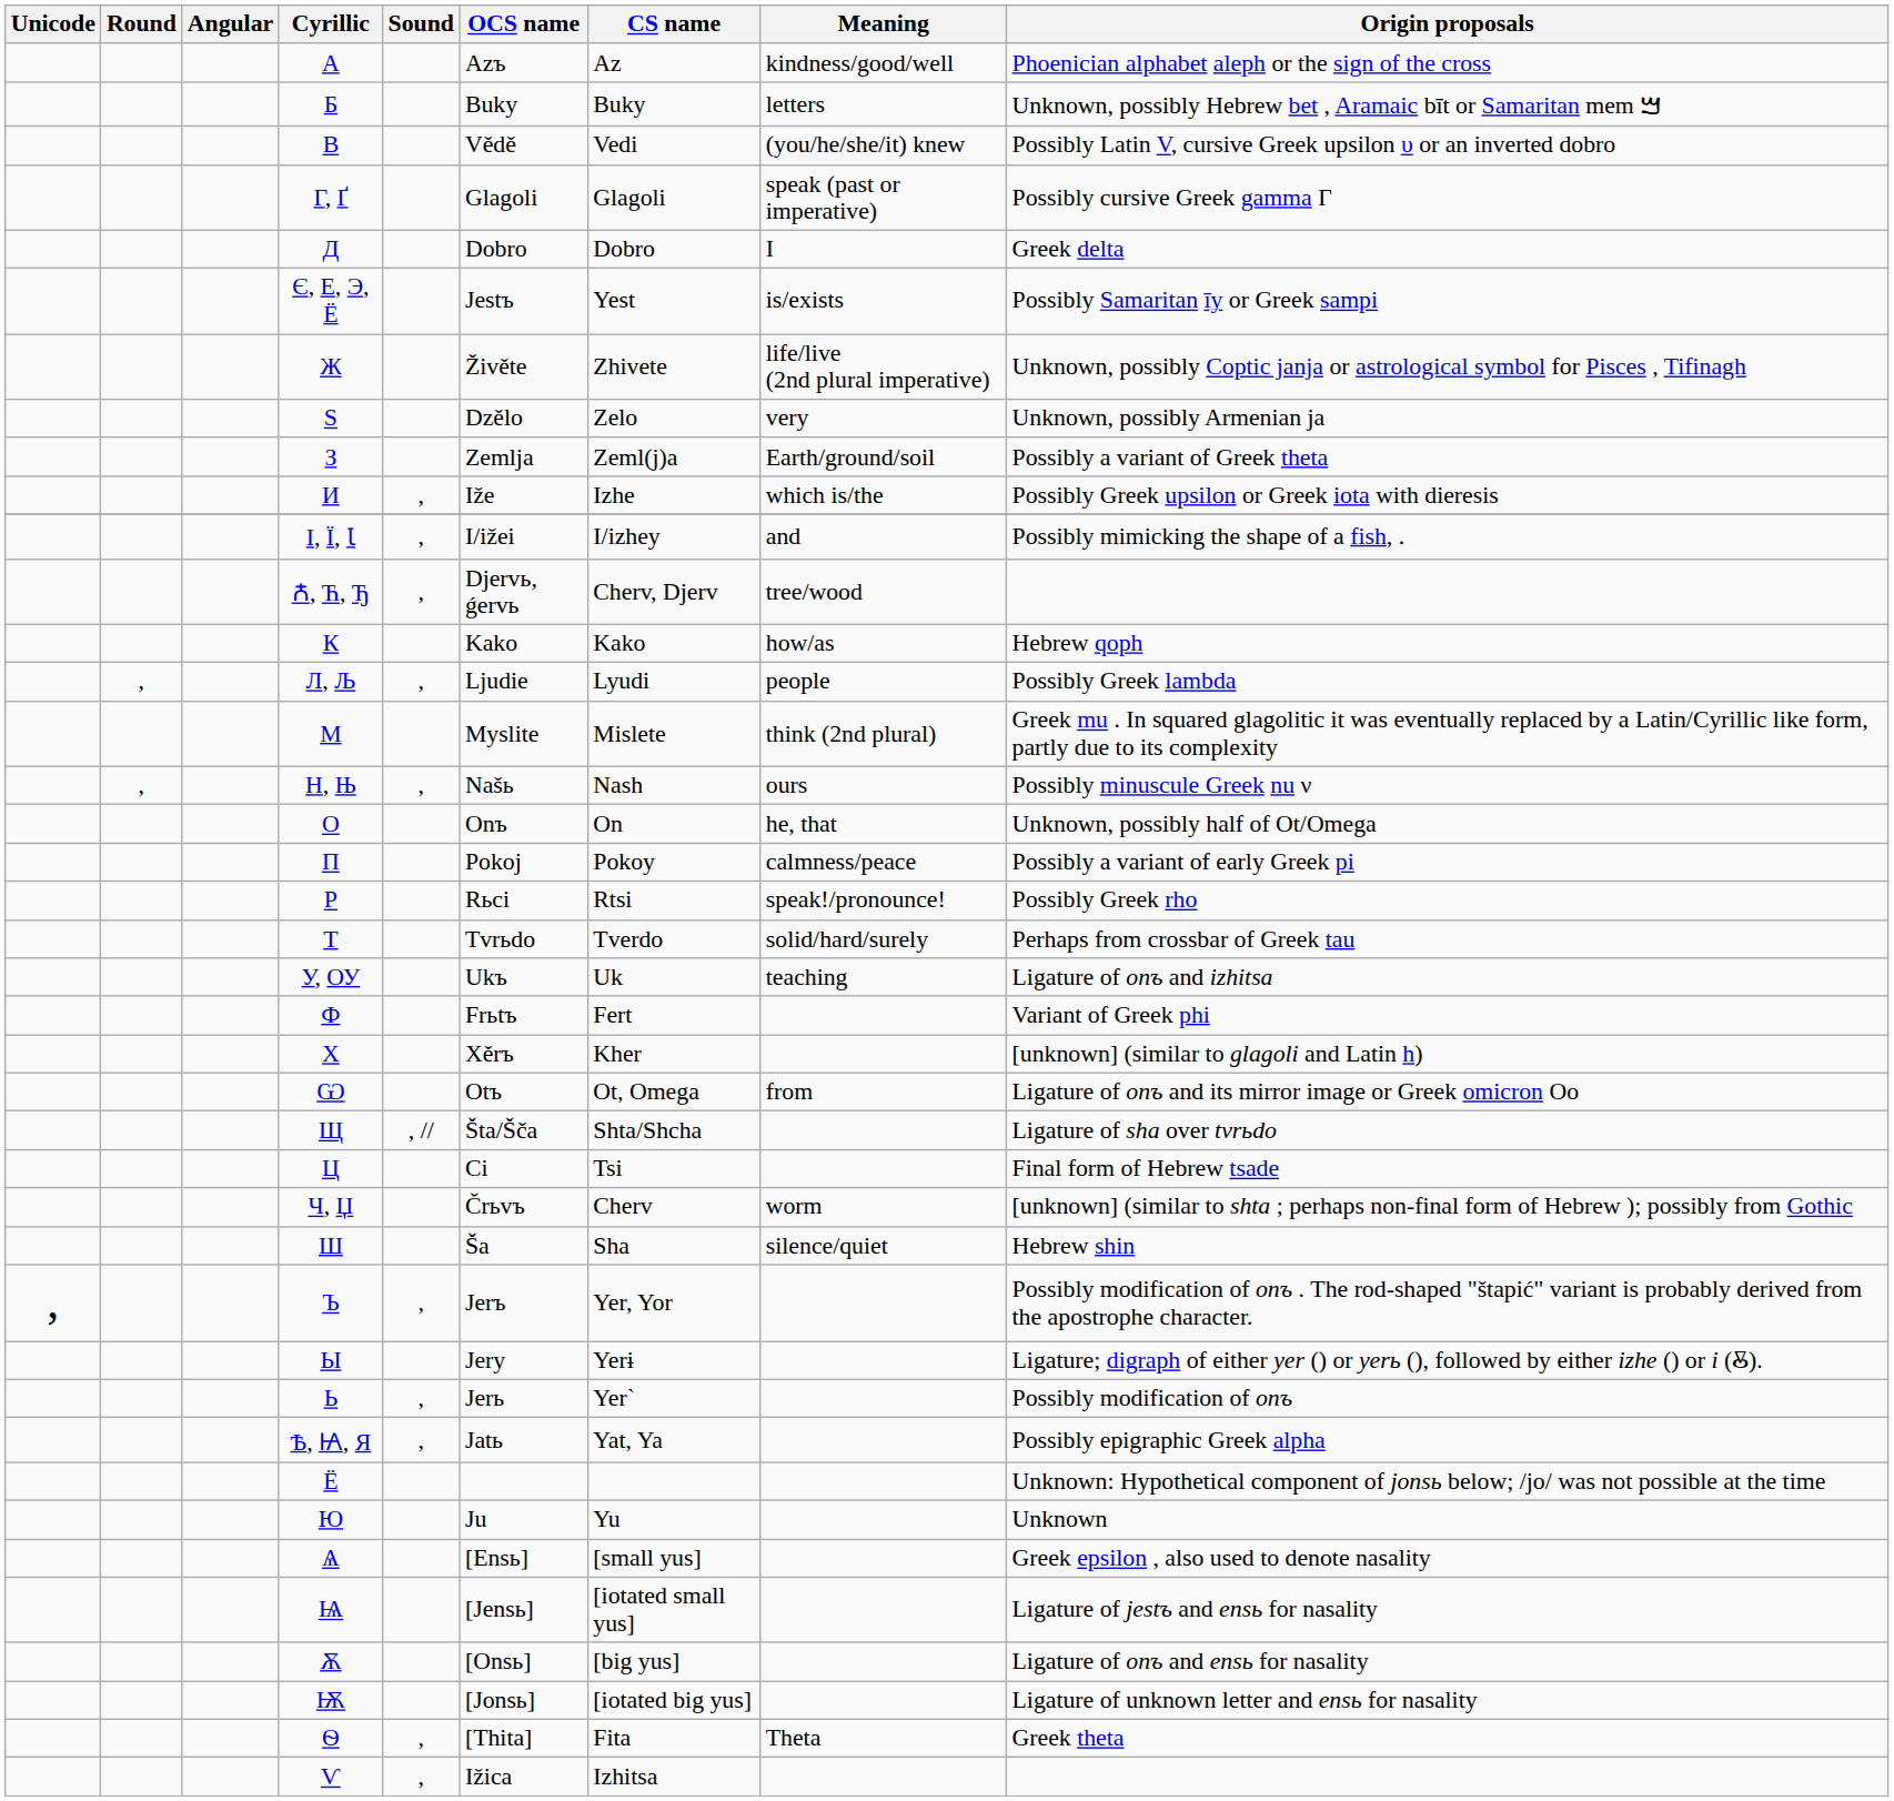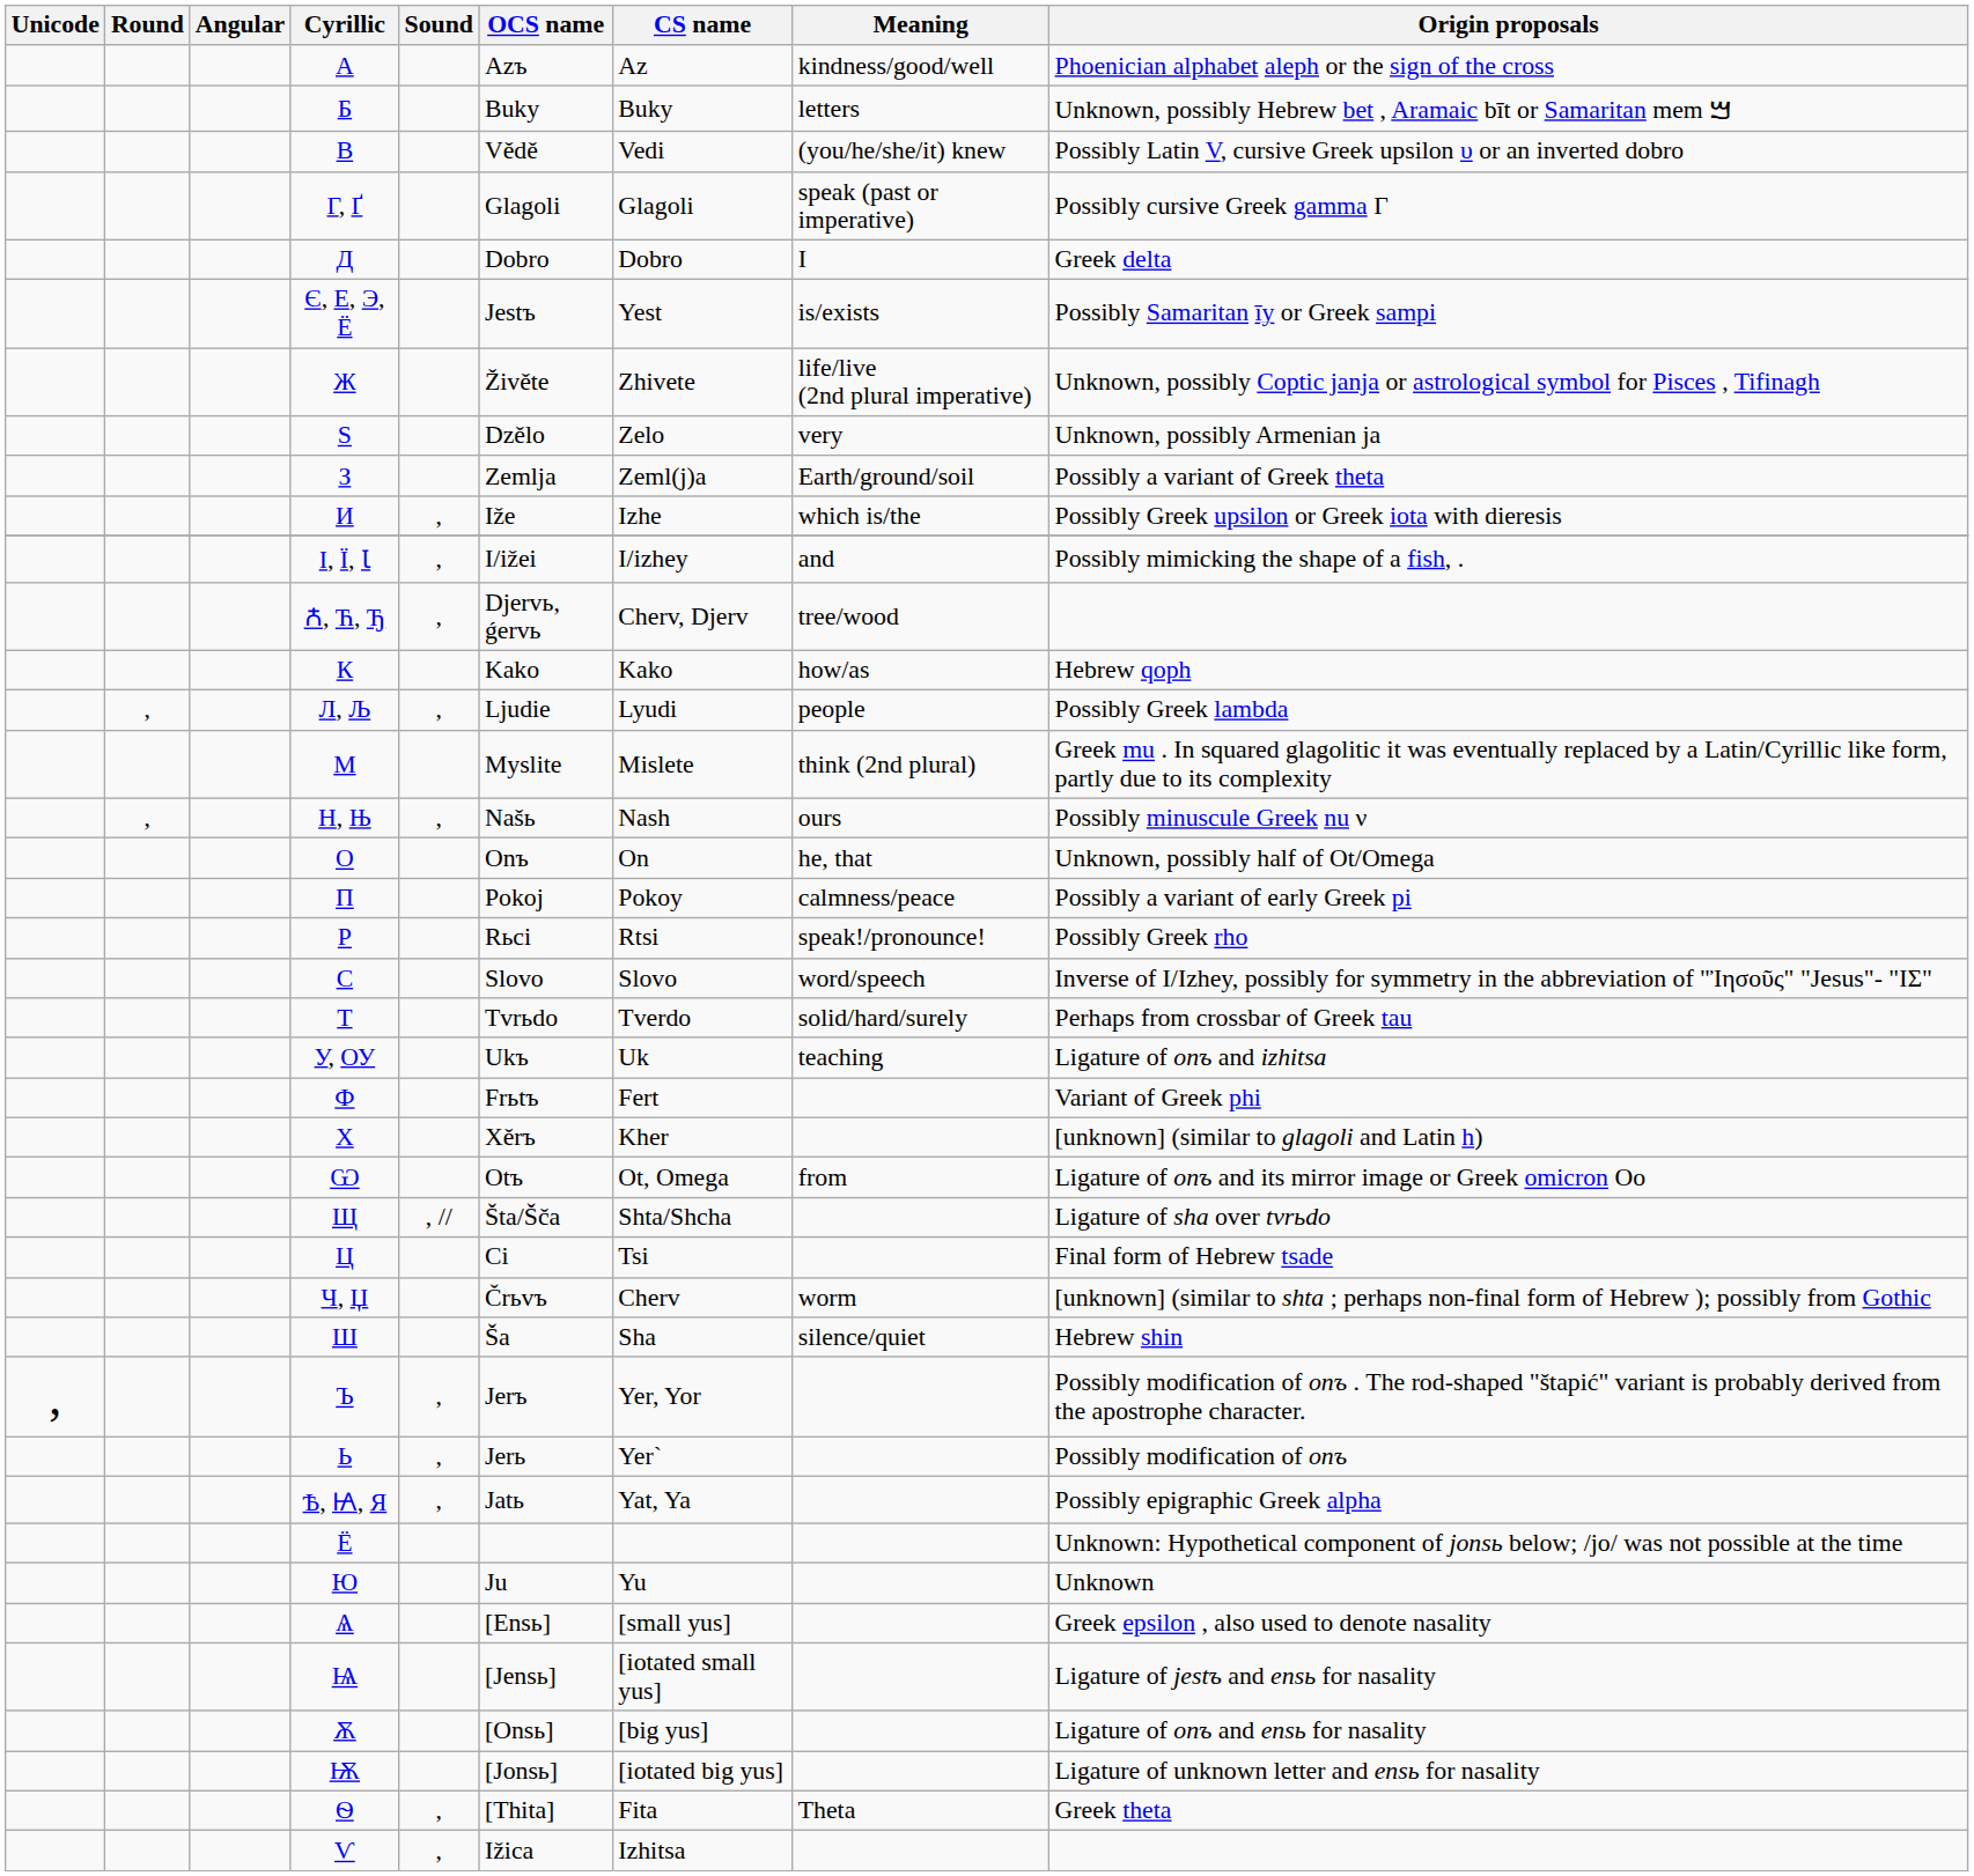+ row: С | Slovo | Slovo | word/speech | Inverse of I/Izhey, possibly for symmetry in the abbreviation of "Ἰησοῦς" "Jesus"- "ΙΣ"
- row: Ы | Jery | Yerɨ | Ligature; digraph of either yer () or yerь (), followed by either izhe () or i (Ⰻ).
